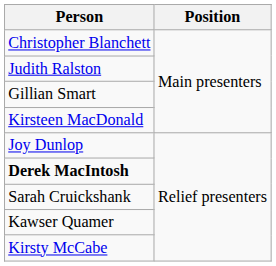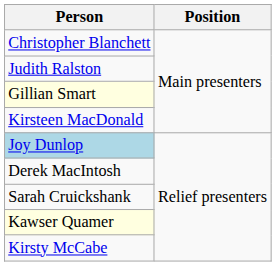Gillian Smart | Person: no background -> lightyellow background
Joy Dunlop | Person: no background -> lightblue background
Derek MacIntosh | Person: bold -> normal
Kawser Quamer | Person: no background -> lightyellow background
